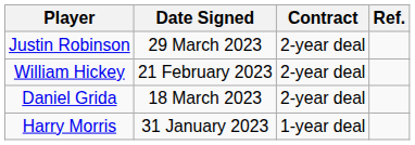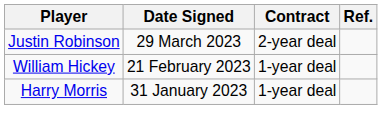William Hickey | Contract: 2-year deal -> 1-year deal
- row: Daniel Grida | 18 March 2023 | 2-year deal
